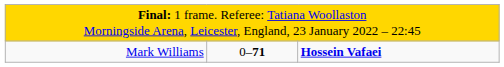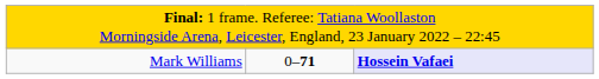Mark Williams | column 3: no background -> lavender background
